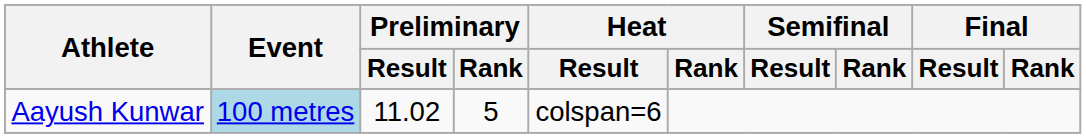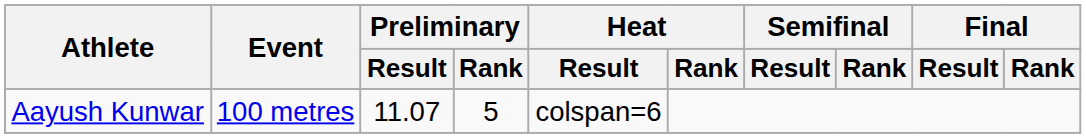Aayush Kunwar | Event: lightblue background -> no background
Aayush Kunwar | Preliminary / Result: 11.02 -> 11.07
